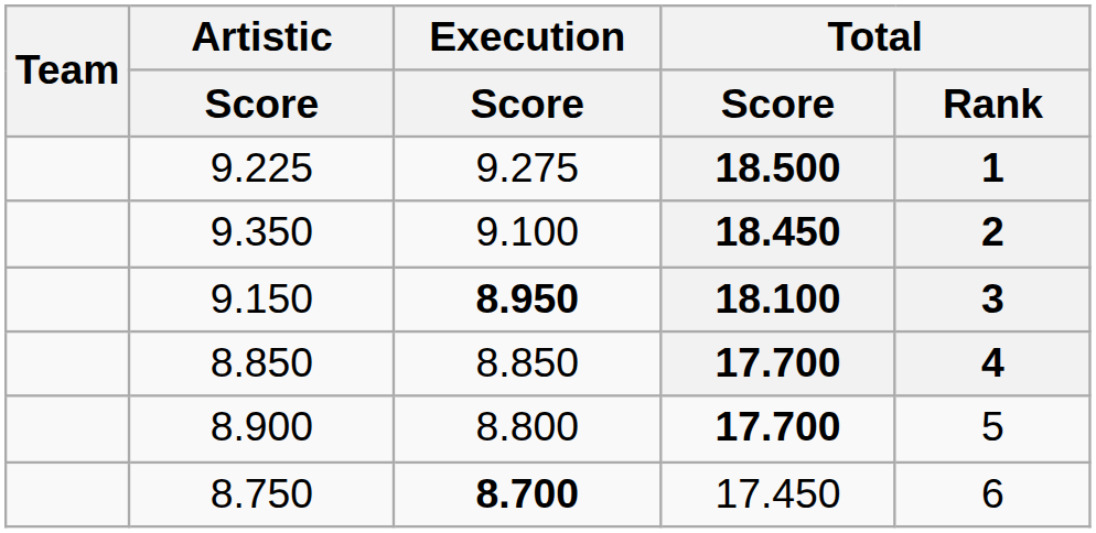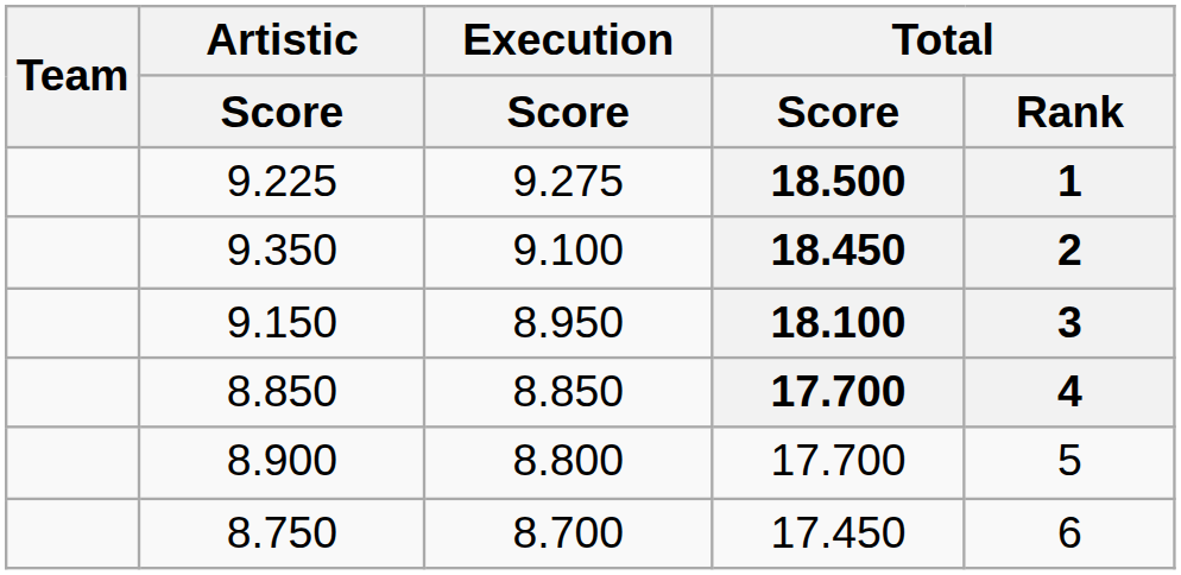9.150 | Execution / Score: bold -> normal
8.900 | Total / Score: bold -> normal
8.750 | Execution / Score: bold -> normal
